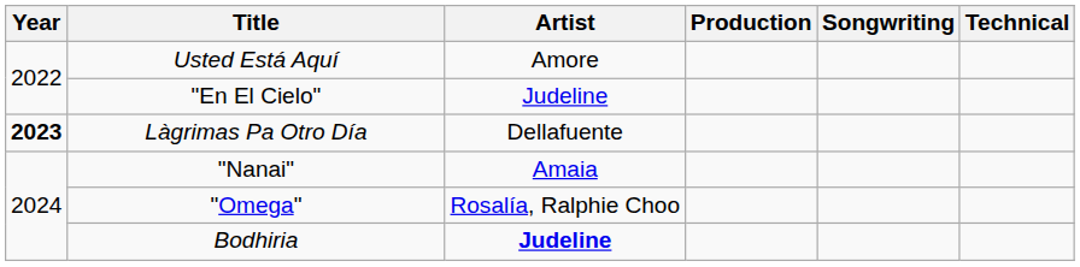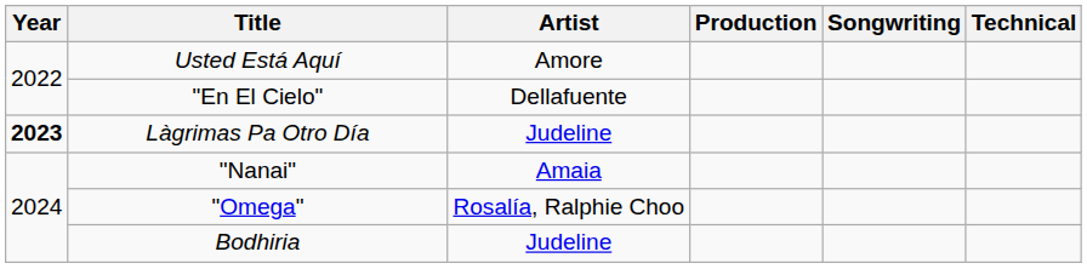"En El Cielo" | Artist: Judeline -> Dellafuente
Làgrimas Pa Otro Día | Artist: Dellafuente -> Judeline
Bodhiria | Artist: bold -> normal
